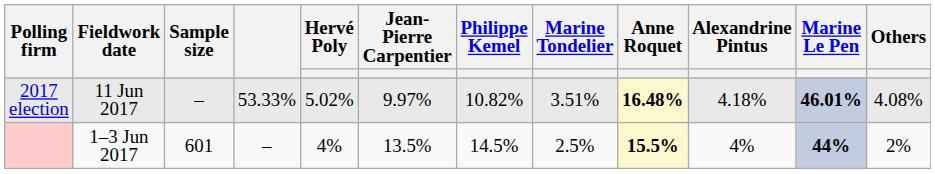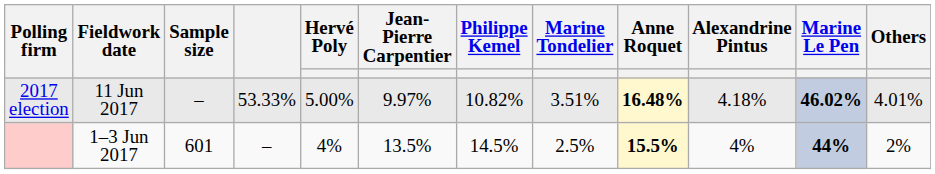2017 election | Hervé Poly: 5.02% -> 5.00%
2017 election | Marine Le Pen: 46.01% -> 46.02%
2017 election | Others: 4.08% -> 4.01%
